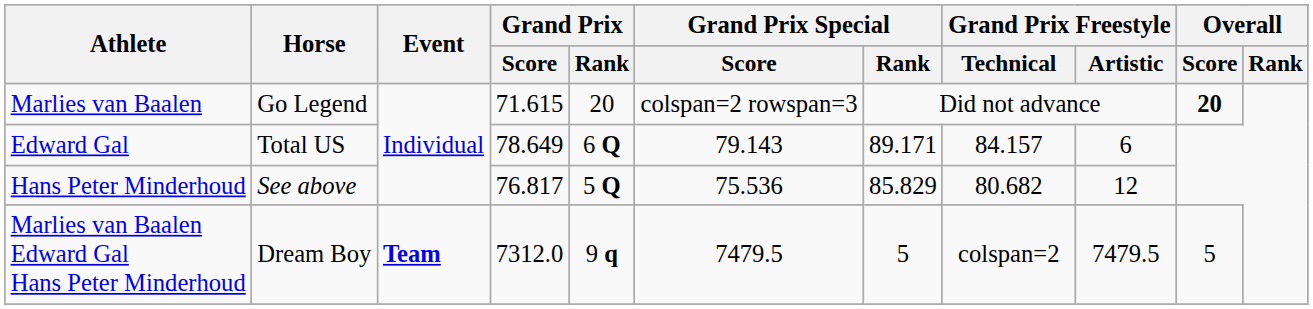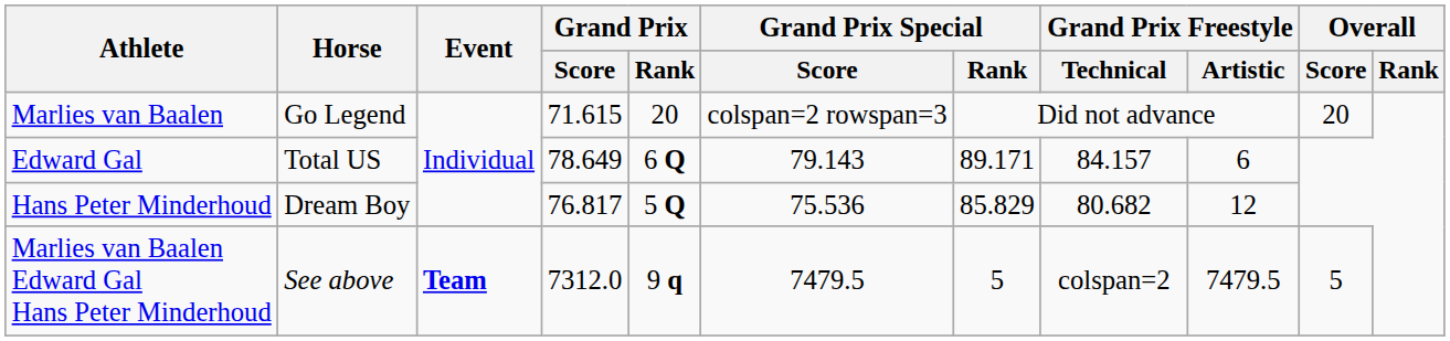Marlies van Baalen | Overall / Score: bold -> normal
Hans Peter Minderhoud | Horse: See above -> Dream Boy
Marlies van Baalen Edward Gal Hans Peter Minderhoud | Horse: Dream Boy -> See above
